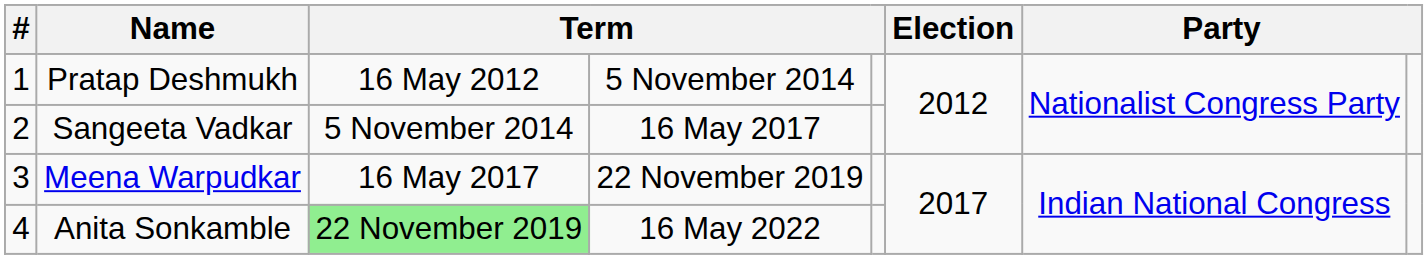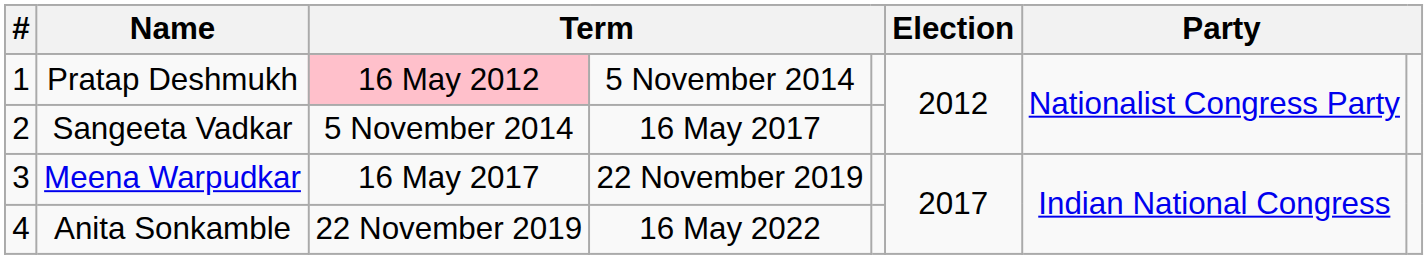Pratap Deshmukh | column 3: no background -> pink background
Anita Sonkamble | column 3: lightgreen background -> no background
